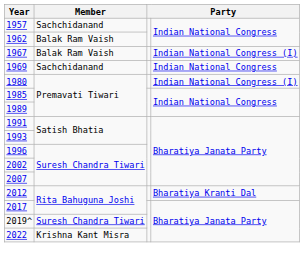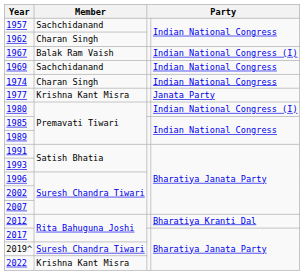1962 | Member: Balak Ram Vaish -> Charan Singh
+ row: 1974 | Charan Singh | Indian National Congress
+ row: 1977 | Krishna Kant Misra | Janata Party
